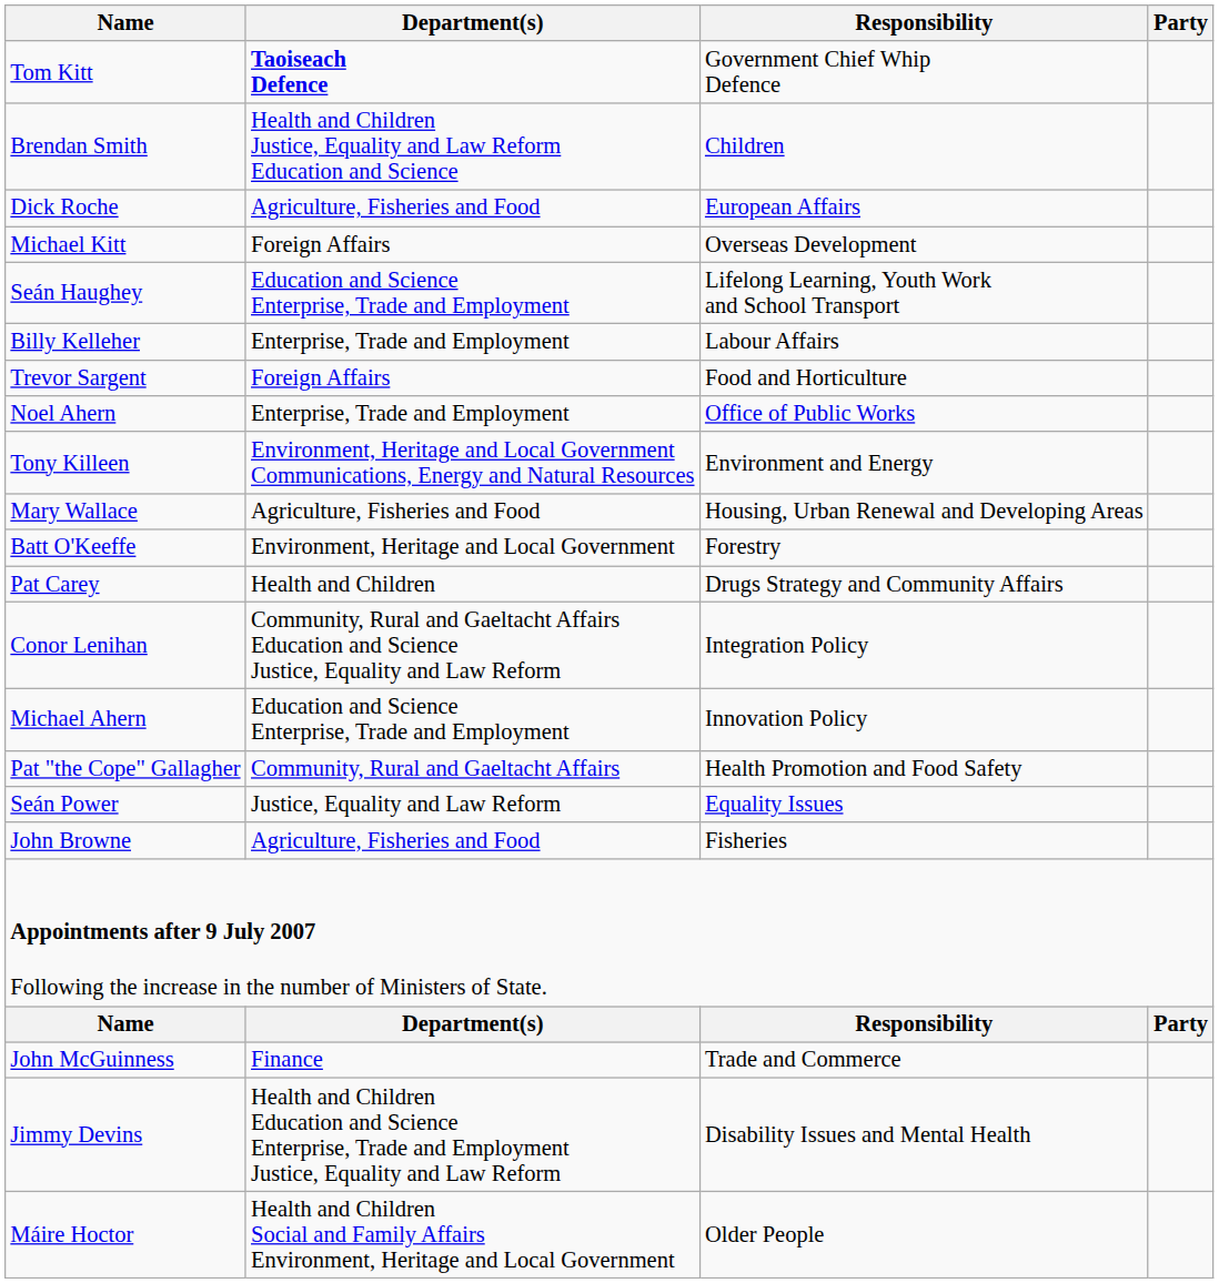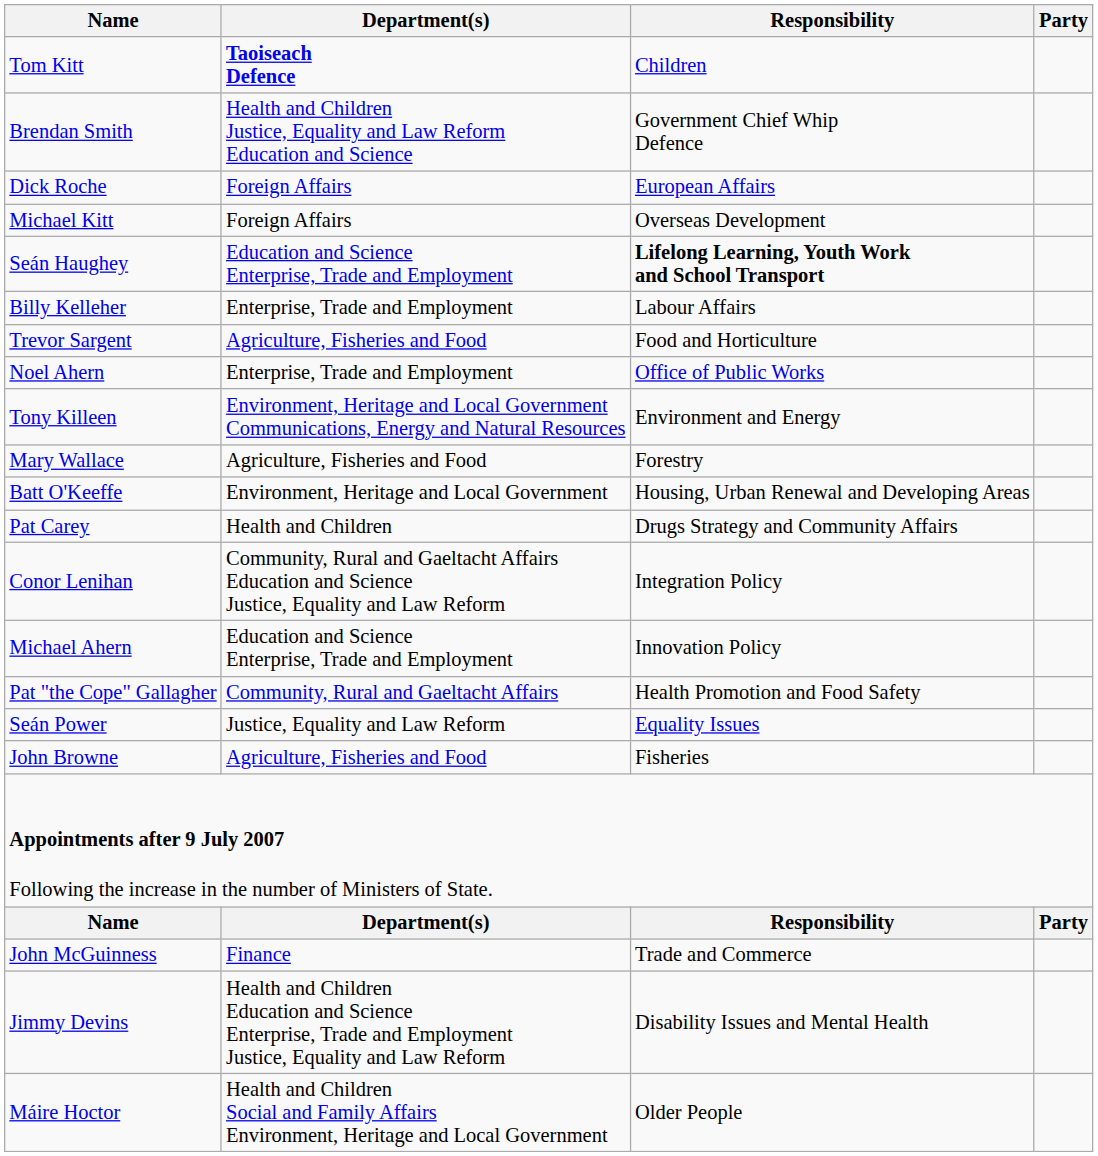Tom Kitt | Responsibility: Government Chief Whip Defence -> Children
Brendan Smith | Responsibility: Children -> Government Chief Whip Defence
Dick Roche | Department(s): Agriculture, Fisheries and Food -> Foreign Affairs
Seán Haughey | Responsibility: normal -> bold
Trevor Sargent | Department(s): Foreign Affairs -> Agriculture, Fisheries and Food
Mary Wallace | Responsibility: Housing, Urban Renewal and Developing Areas -> Forestry
Batt O'Keeffe | Responsibility: Forestry -> Housing, Urban Renewal and Developing Areas
